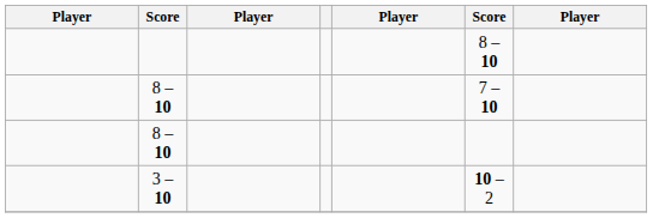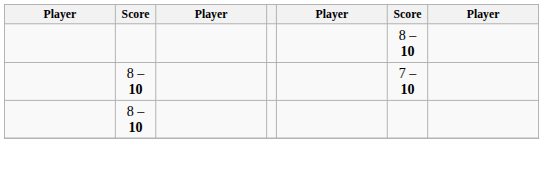- row: 3 – 10 | 10 – 2
